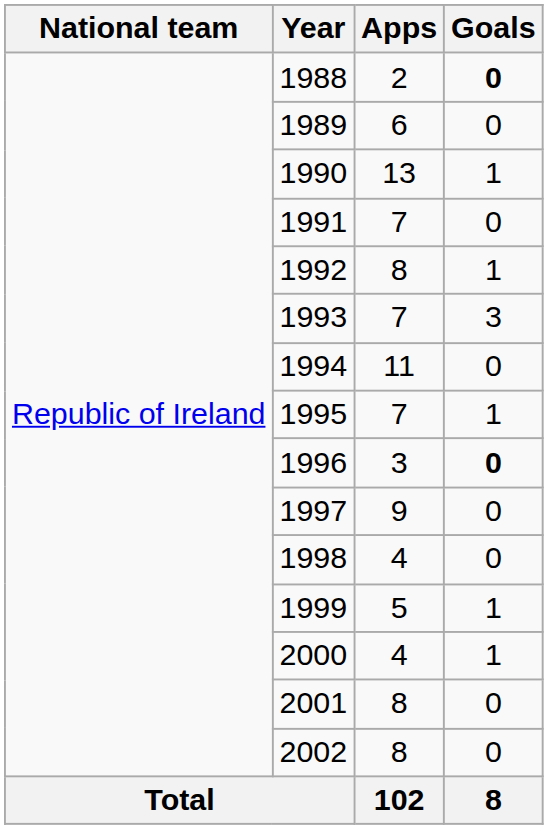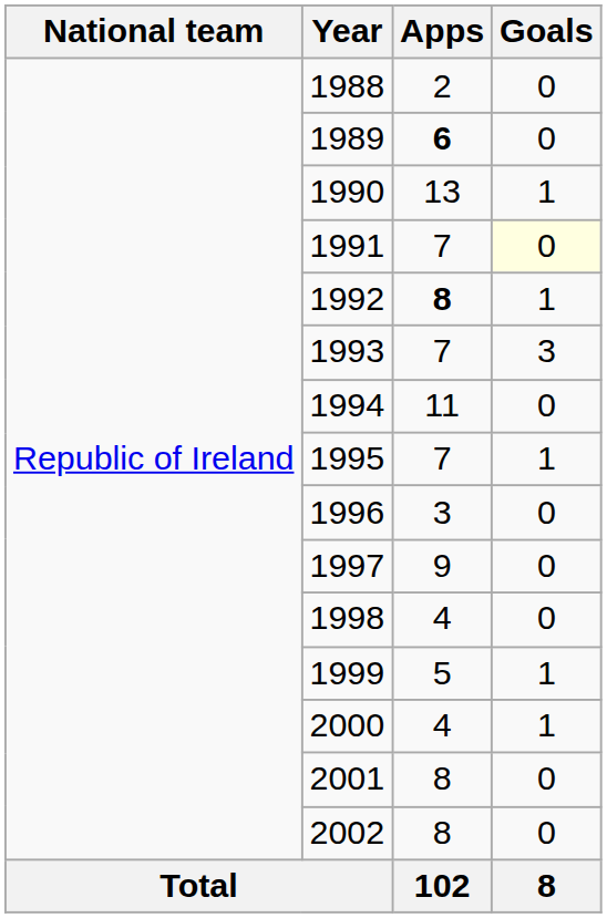1988 | Goals: bold -> normal
1989 | Apps: normal -> bold
1991 | Goals: no background -> lightyellow background
1992 | Apps: normal -> bold
1996 | Goals: bold -> normal
